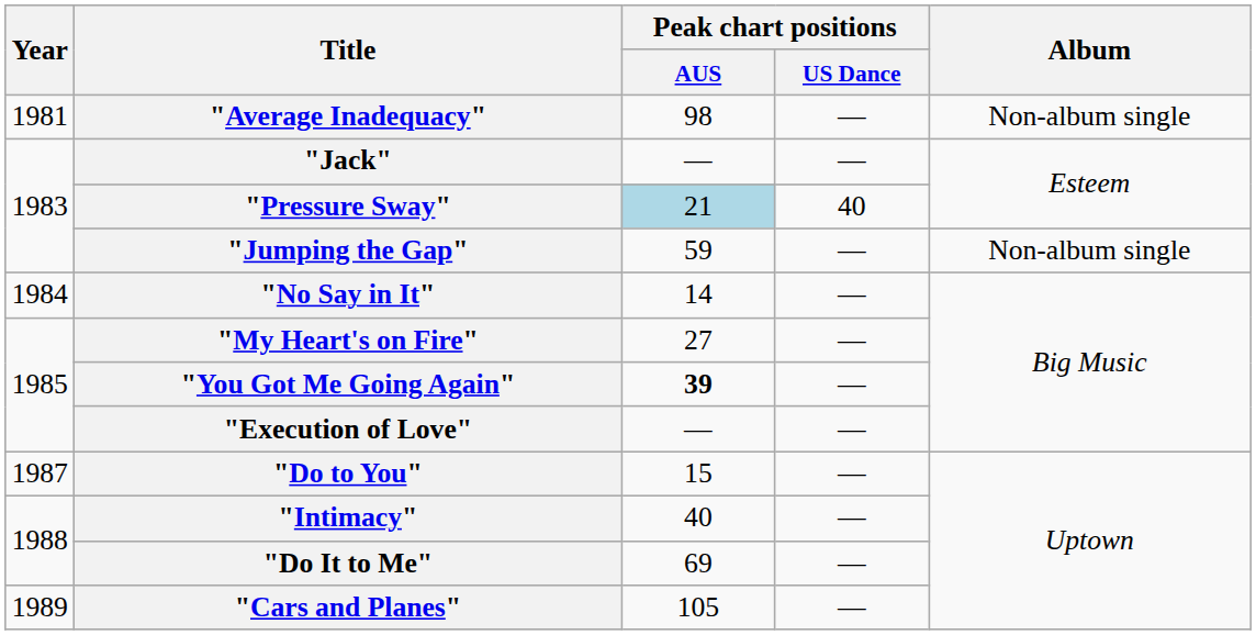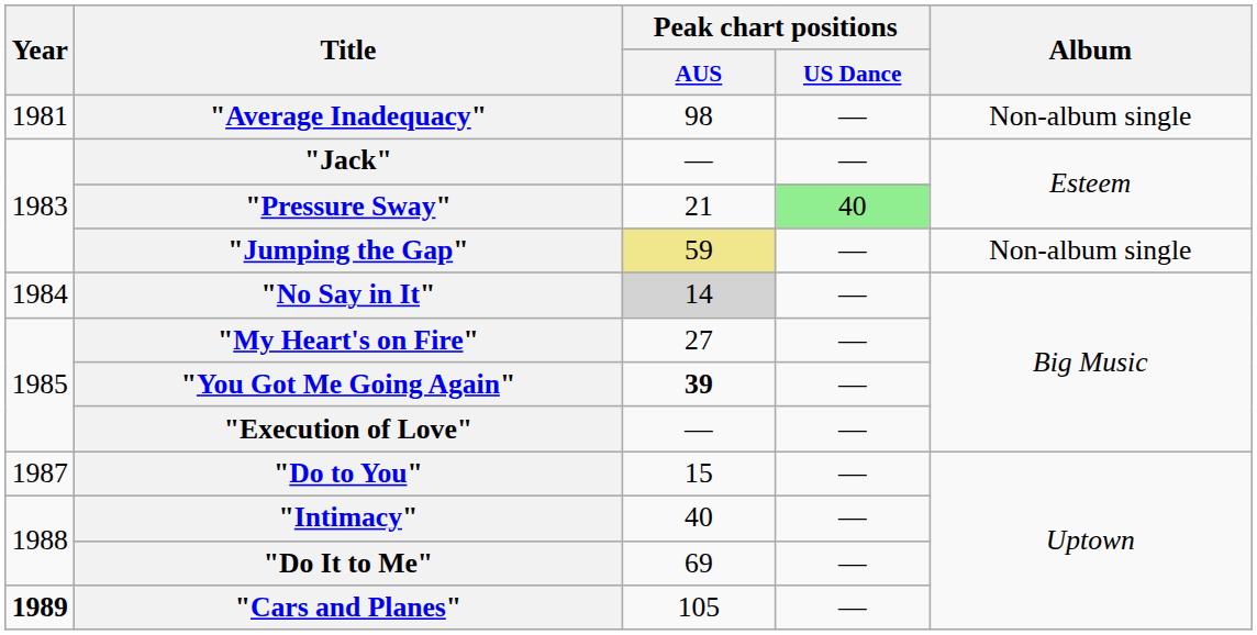"Pressure Sway" | Peak chart positions / AUS: lightblue background -> no background
"Pressure Sway" | Peak chart positions / US Dance: no background -> lightgreen background
"Jumping the Gap" | Peak chart positions / AUS: no background -> khaki background
"No Say in It" | Peak chart positions / AUS: no background -> lightgrey background
"Cars and Planes" | Year: normal -> bold
